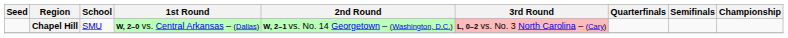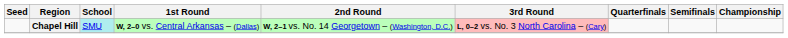Chapel Hill | School: no background -> paleturquoise background
